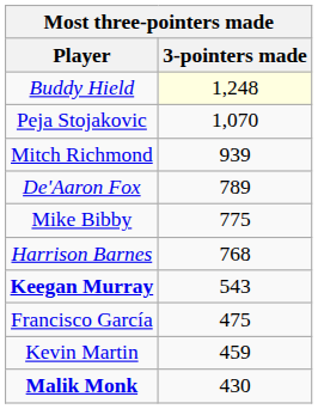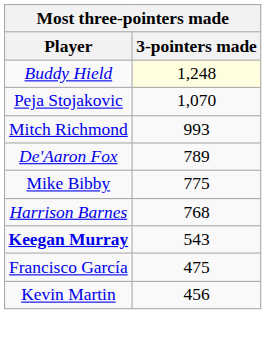Mitch Richmond | 3-pointers made: 939 -> 993
Kevin Martin | 3-pointers made: 459 -> 456
- row: Malik Monk | 430
